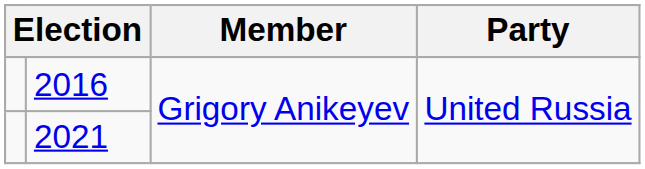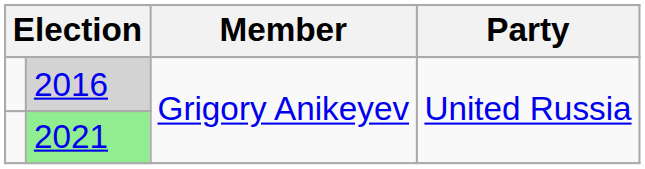2016 | column 2: no background -> lightgrey background
2021 | column 2: no background -> lightgreen background
